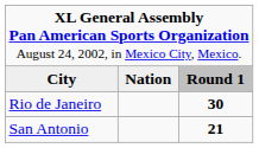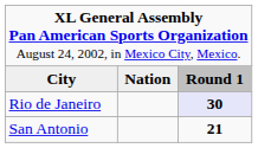Rio de Janeiro | column 3: no background -> lavender background
